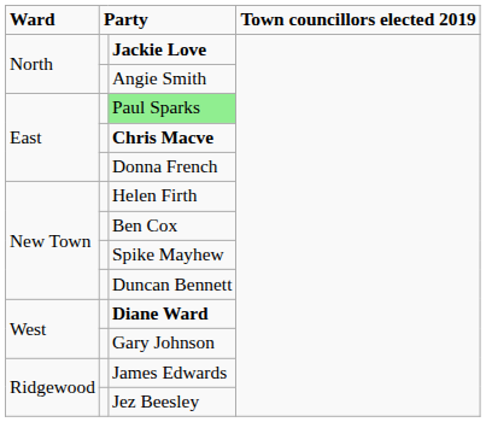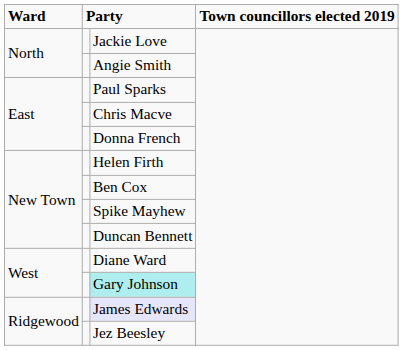Jackie Love | column 3: bold -> normal
Paul Sparks | column 3: lightgreen background -> no background
Chris Macve | column 3: bold -> normal
Diane Ward | column 3: bold -> normal
Gary Johnson | column 3: no background -> paleturquoise background
James Edwards | column 3: no background -> lavender background
